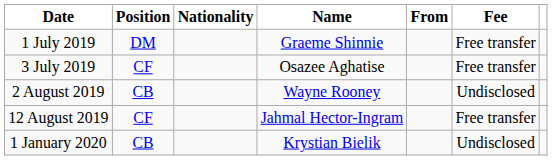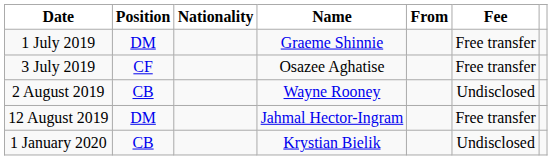12 August 2019 | Position: CF -> DM
